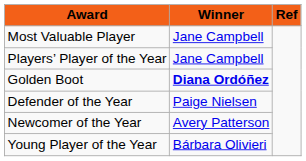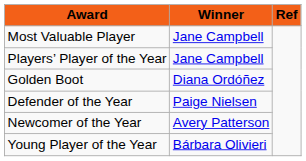Golden Boot | Winner: bold -> normal
